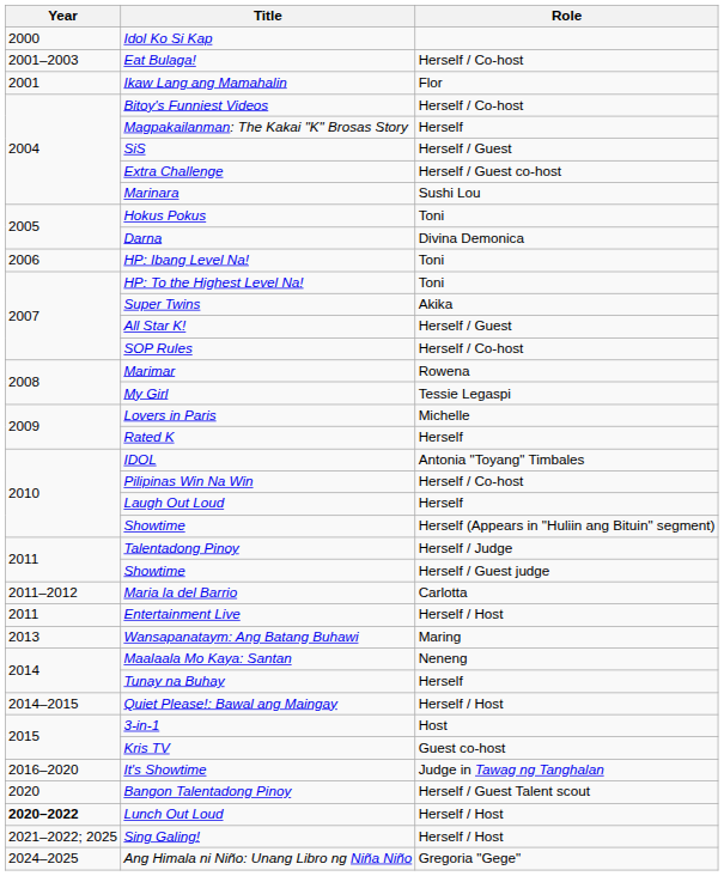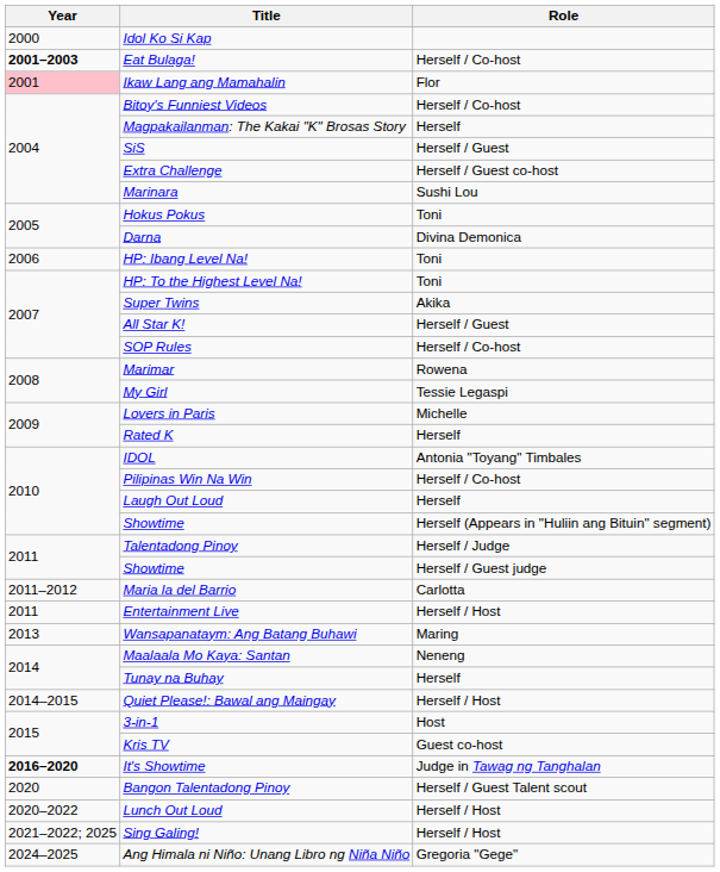Eat Bulaga! | Year: normal -> bold
Ikaw Lang ang Mamahalin | Year: no background -> pink background
It's Showtime | Year: normal -> bold
Lunch Out Loud | Year: bold -> normal
